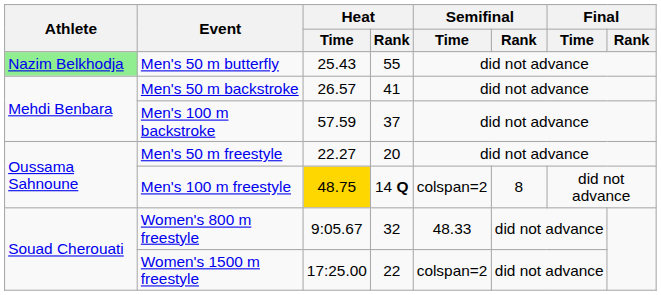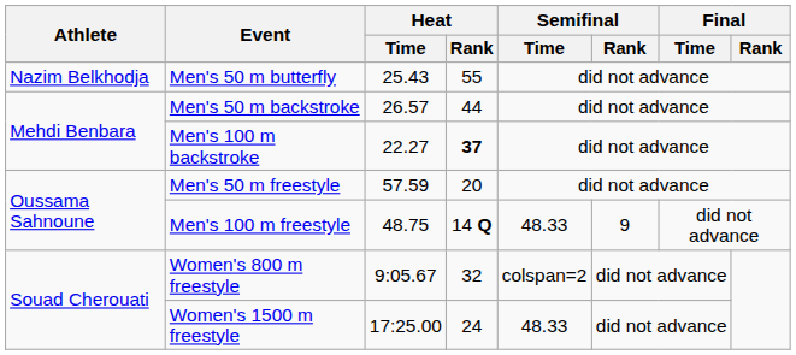Men's 50 m butterfly | Athlete: lightgreen background -> no background
Men's 50 m backstroke | Heat / Rank: 41 -> 44
Men's 100 m backstroke | Heat / Time: 57.59 -> 22.27
Men's 100 m backstroke | Heat / Rank: normal -> bold
Men's 50 m freestyle | Heat / Time: 22.27 -> 57.59
Men's 100 m freestyle | Heat / Time: gold background -> no background
Men's 100 m freestyle | Semifinal / Time: colspan=2 -> 48.33
Men's 100 m freestyle | Semifinal / Rank: 8 -> 9
Women's 800 m freestyle | Semifinal / Time: 48.33 -> colspan=2
Women's 1500 m freestyle | Heat / Rank: 22 -> 24
Women's 1500 m freestyle | Semifinal / Time: colspan=2 -> 48.33
